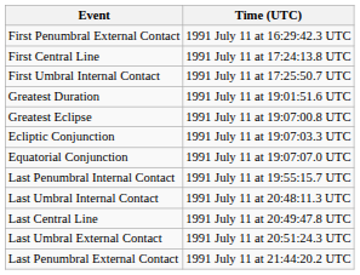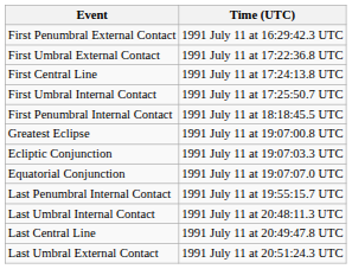+ row: First Umbral External Contact | 1991 July 11 at 17:22:36.8 UTC
+ row: First Penumbral Internal Contact | 1991 July 11 at 18:18:45.5 UTC
- row: Greatest Duration | 1991 July 11 at 19:01:51.6 UTC
- row: Last Penumbral External Contact | 1991 July 11 at 21:44:20.2 UTC
